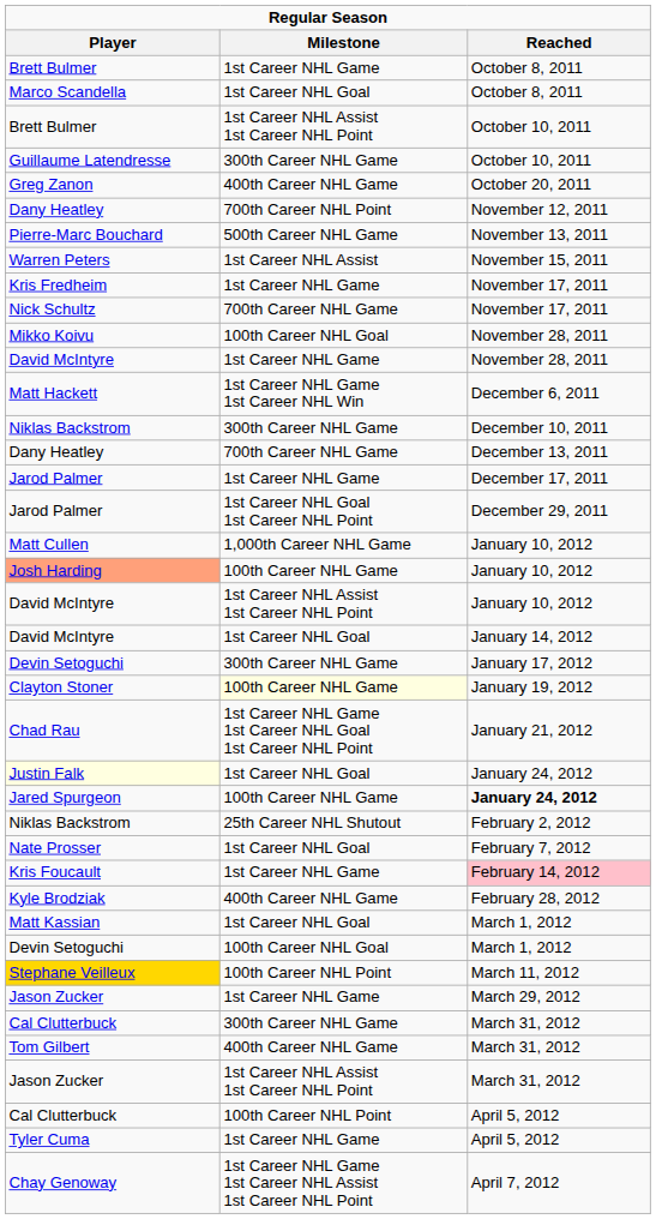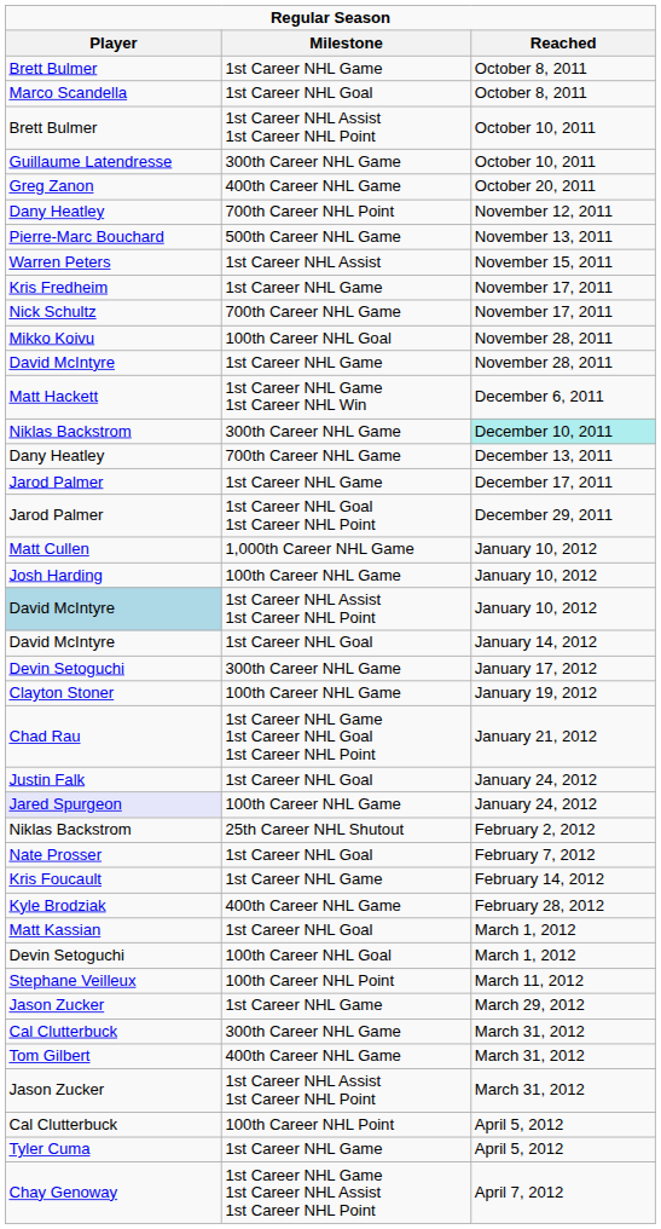row 16 | Reached: no background -> paleturquoise background
row 21 | Player: lightsalmon background -> no background
row 22 | Player: no background -> lightblue background
row 25 | Milestone: lightyellow background -> no background
row 27 | Player: lightyellow background -> no background
row 28 | Player: no background -> lavender background
row 28 | Reached: bold -> normal
row 31 | Reached: pink background -> no background
row 35 | Player: gold background -> no background
